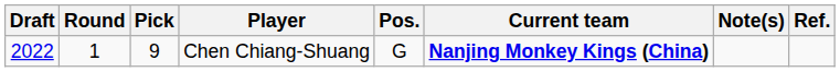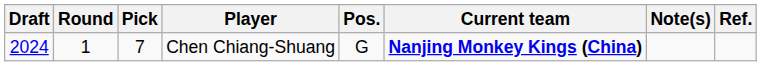Chen Chiang-Shuang | Draft: 2022 -> 2024
Chen Chiang-Shuang | Pick: 9 -> 7
